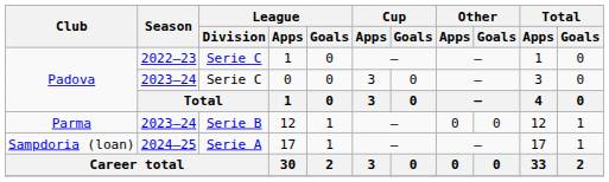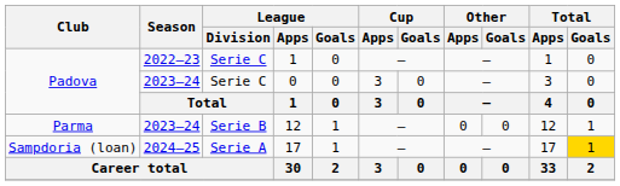row 7 | Total / Goals: no background -> gold background
